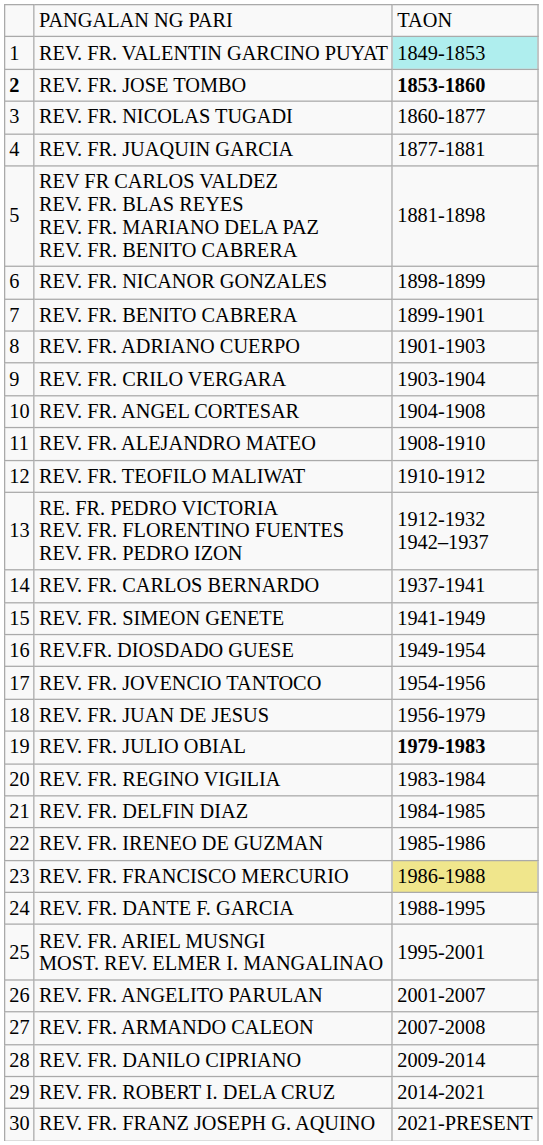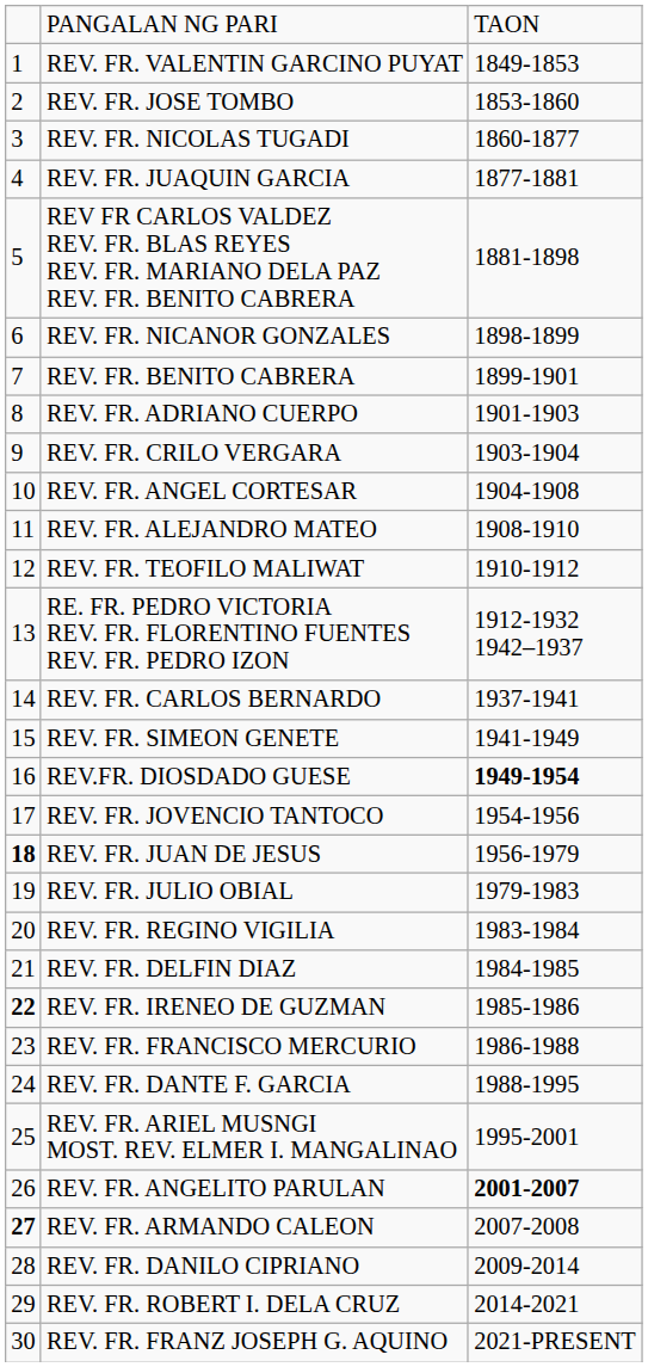REV. FR. VALENTIN GARCINO PUYAT | column 3: paleturquoise background -> no background
REV. FR. JOSE TOMBO | column 1: bold -> normal
REV. FR. JOSE TOMBO | column 3: bold -> normal
REV.FR. DIOSDADO GUESE | column 3: normal -> bold
REV. FR. JUAN DE JESUS | column 1: normal -> bold
REV. FR. JULIO OBIAL | column 3: bold -> normal
REV. FR. IRENEO DE GUZMAN | column 1: normal -> bold
REV. FR. FRANCISCO MERCURIO | column 3: khaki background -> no background
REV. FR. ANGELITO PARULAN | column 3: normal -> bold
REV. FR. ARMANDO CALEON | column 1: normal -> bold
